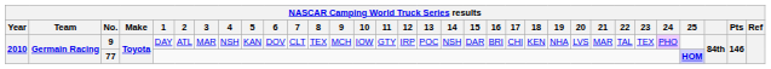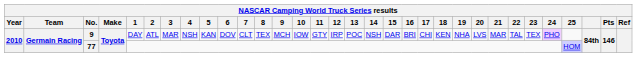77 | 25: bold -> normal
